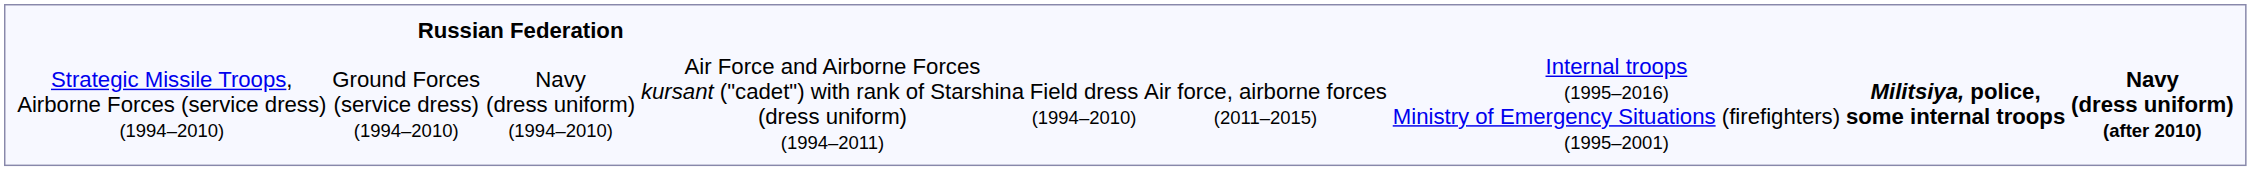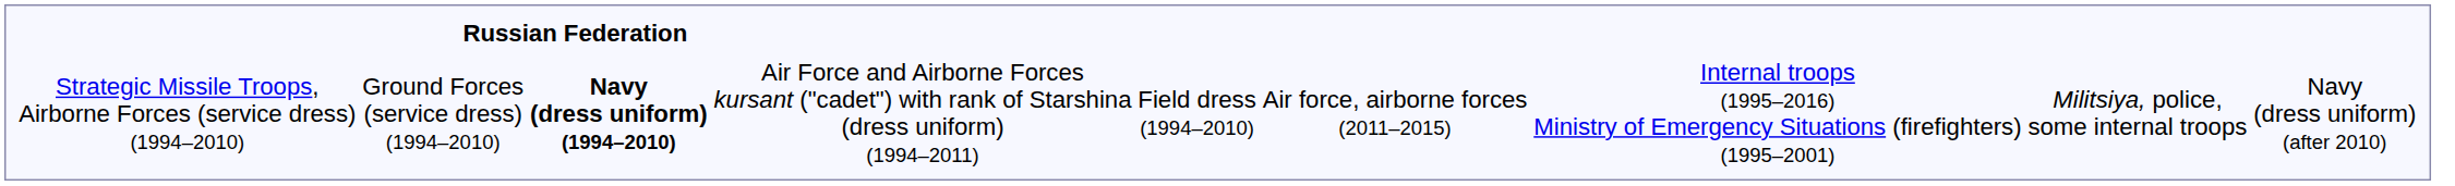row 2 | column 3: normal -> bold
row 2 | column 8: bold -> normal
row 2 | column 9: bold -> normal
